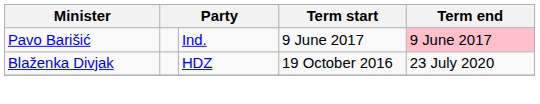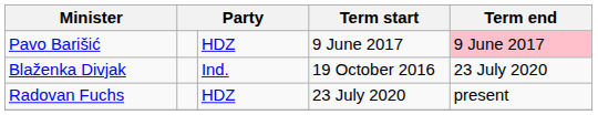Pavo Barišić | column 3: Ind. -> HDZ
Blaženka Divjak | column 3: HDZ -> Ind.
+ row: Radovan Fuchs | HDZ | 23 July 2020 | present
